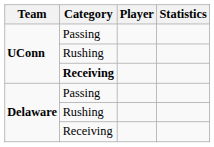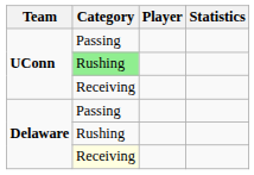UConn / Rushing | Category: no background -> lightgreen background
UConn / Receiving | Category: bold -> normal
Delaware / Receiving | Category: no background -> lightyellow background
